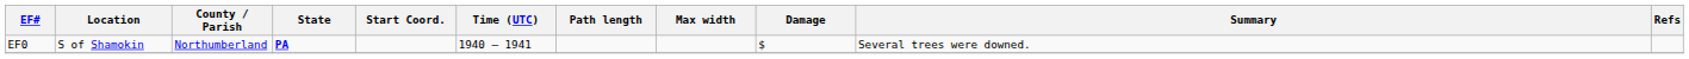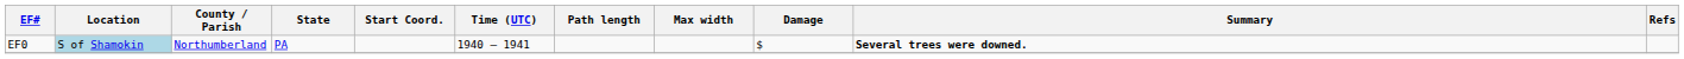EF0 | Location: no background -> lightblue background
EF0 | State: bold -> normal
EF0 | Summary: normal -> bold
